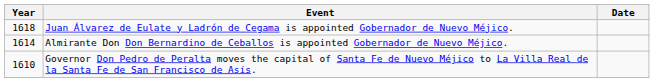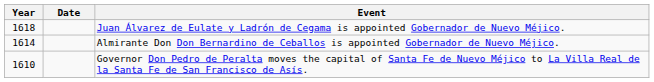columns swapped: Date <-> Event
